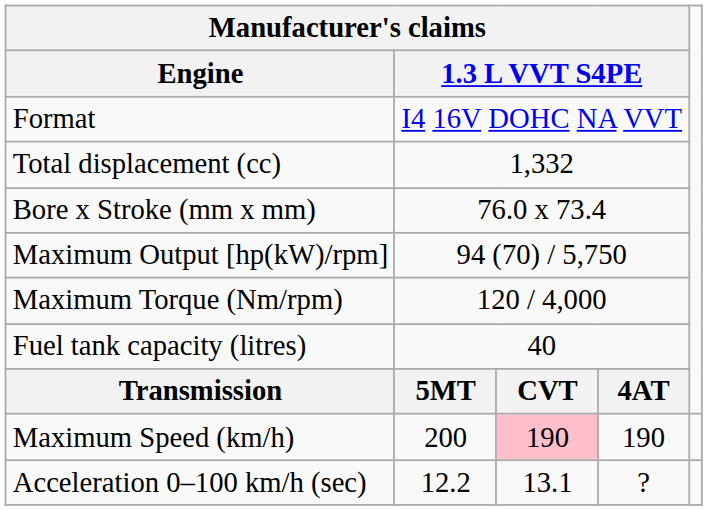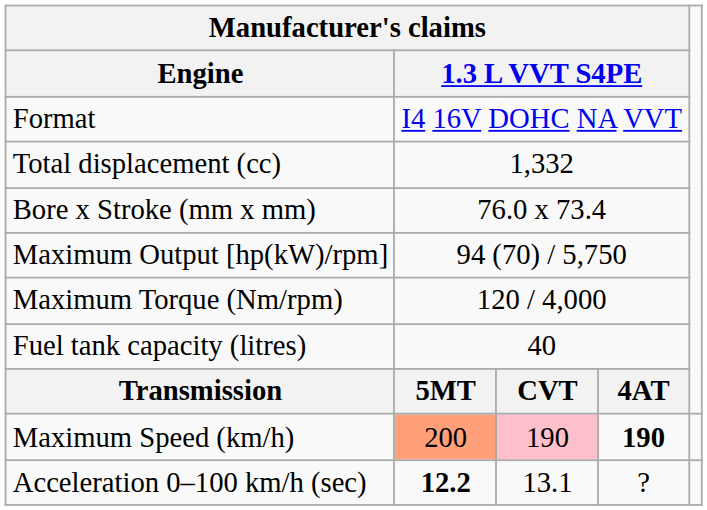Maximum Speed (km/h) | column 2: no background -> lightsalmon background
Maximum Speed (km/h) | column 4: normal -> bold
Acceleration 0–100 km/h (sec) | column 2: normal -> bold
